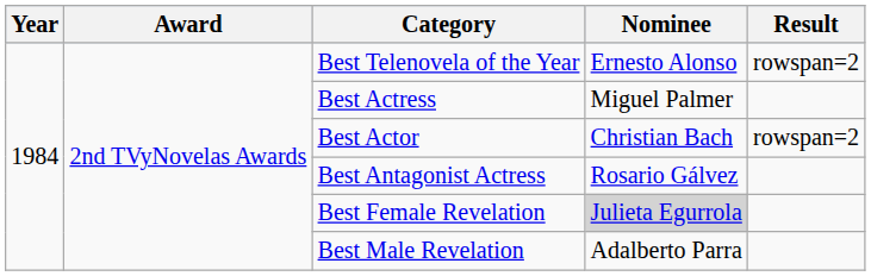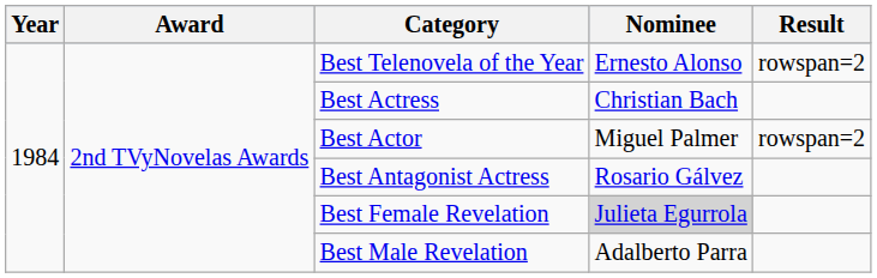Best Actress | Nominee: Miguel Palmer -> Christian Bach
Best Actor | Nominee: Christian Bach -> Miguel Palmer
